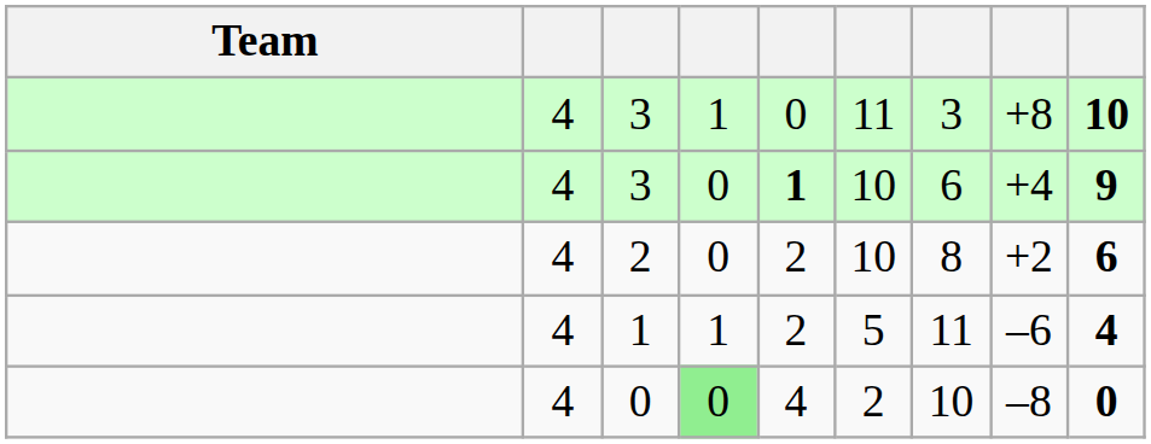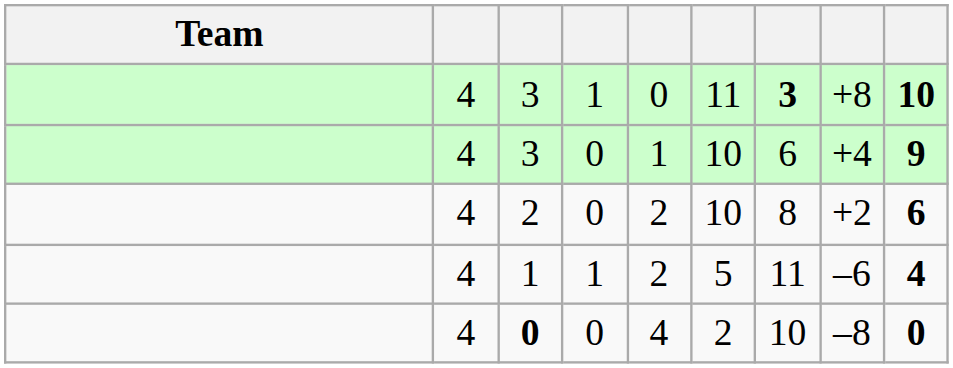row 2 | column 7: normal -> bold
row 3 | column 5: bold -> normal
row 6 | column 3: normal -> bold
row 6 | column 4: lightgreen background -> no background
